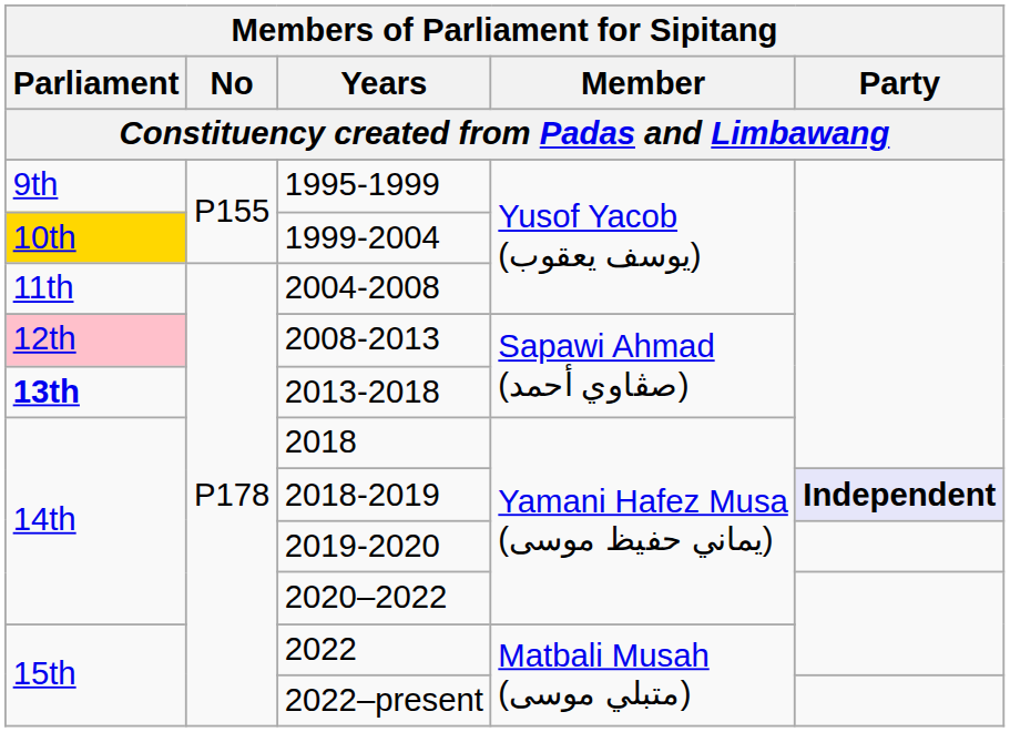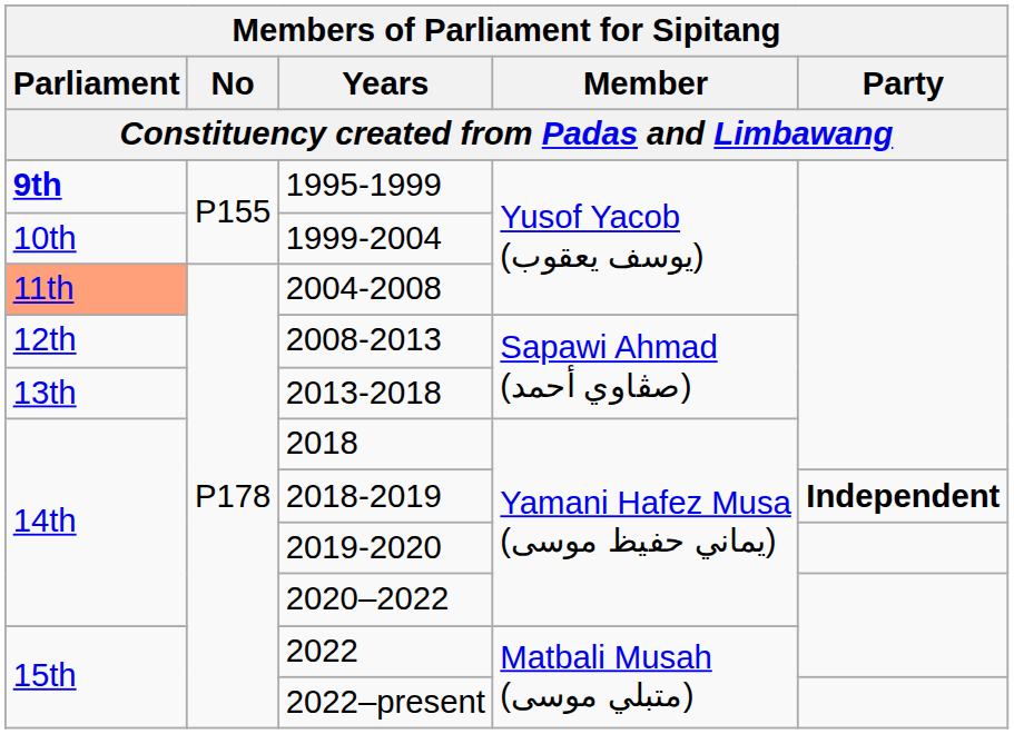1995-1999 | Parliament: normal -> bold
1999-2004 | Parliament: gold background -> no background
2004-2008 | Parliament: no background -> lightsalmon background
2008-2013 | Parliament: pink background -> no background
2013-2018 | Parliament: bold -> normal
2018-2019 | Party: lavender background -> no background
